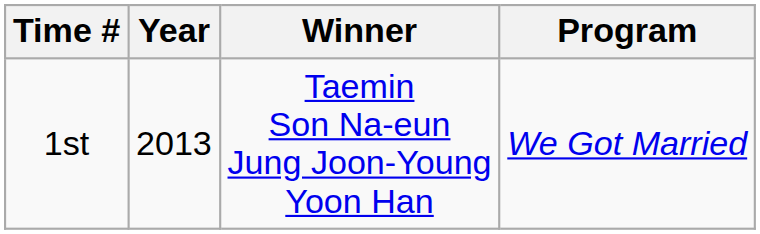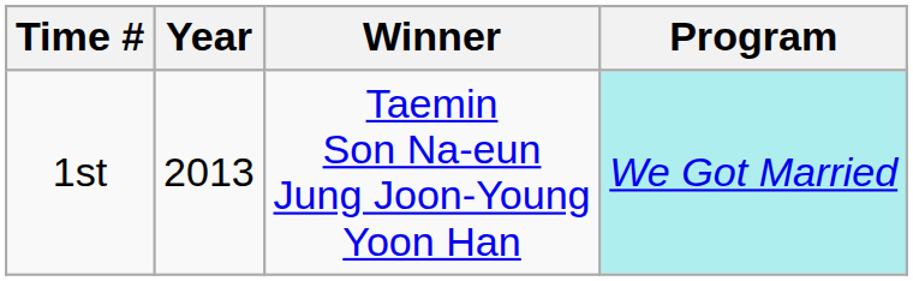1st | Program: no background -> paleturquoise background
